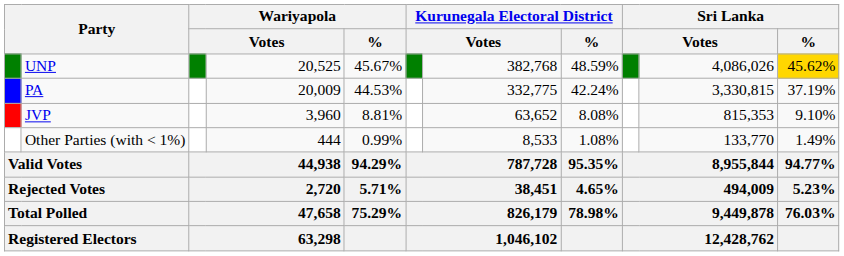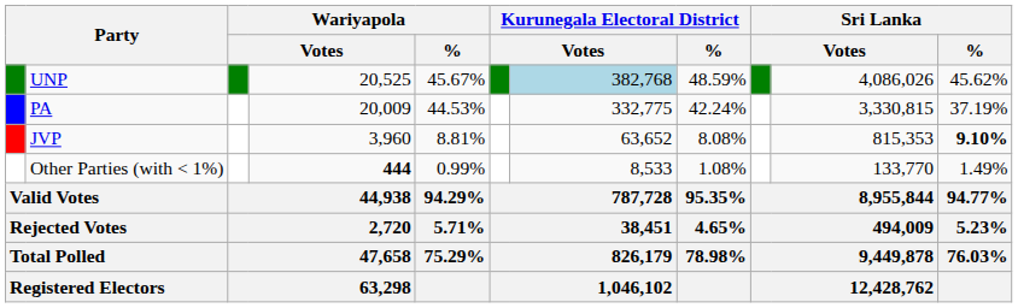UNP | column 7: no background -> lightblue background
UNP | Sri Lanka / %: gold background -> no background
JVP | Sri Lanka / %: normal -> bold
Other Parties (with < 1%) | column 4: normal -> bold
